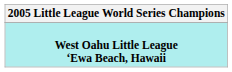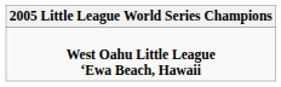row 2 | column 1: paleturquoise background -> no background
